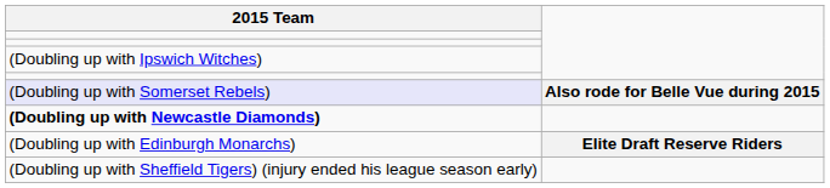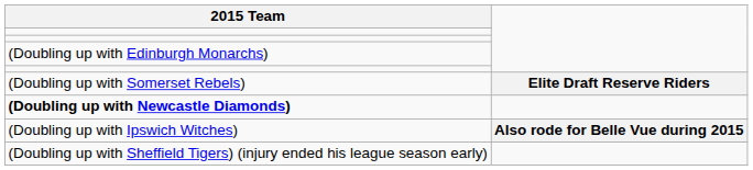row 4 | 2015 Team: (Doubling up with Ipswich Witches) -> (Doubling up with Edinburgh Monarchs)
row 6 | 2015 Team: lavender background -> no background
row 6 | column 2: Also rode for Belle Vue during 2015 -> Elite Draft Reserve Riders
row 8 | 2015 Team: (Doubling up with Edinburgh Monarchs) -> (Doubling up with Ipswich Witches)
row 8 | column 2: Elite Draft Reserve Riders -> Also rode for Belle Vue during 2015
